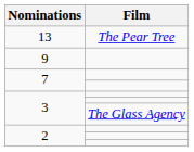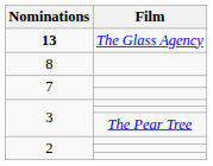row 2 | Nominations: normal -> bold
row 2 | Film: The Pear Tree -> The Glass Agency
row 3 | Nominations: 9 -> 8
row 8 | Film: The Glass Agency -> The Pear Tree
